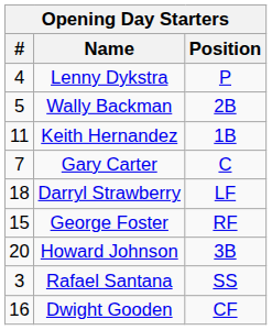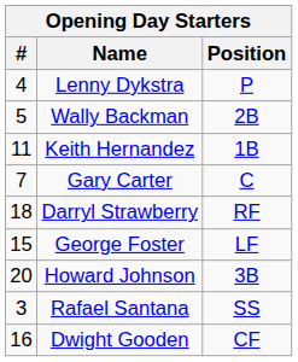Darryl Strawberry | Position: LF -> RF
George Foster | Position: RF -> LF
